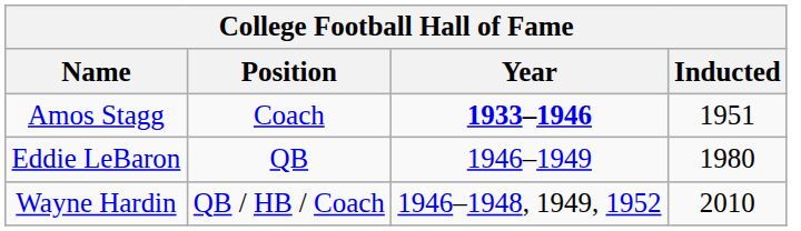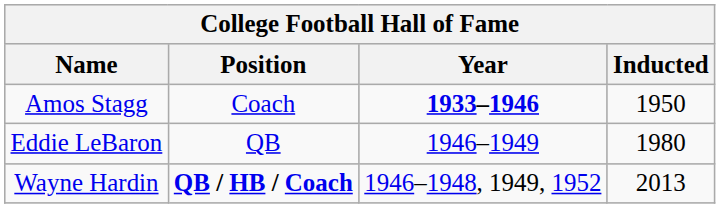Amos Stagg | Inducted: 1951 -> 1950
Wayne Hardin | Position: normal -> bold
Wayne Hardin | Inducted: 2010 -> 2013
